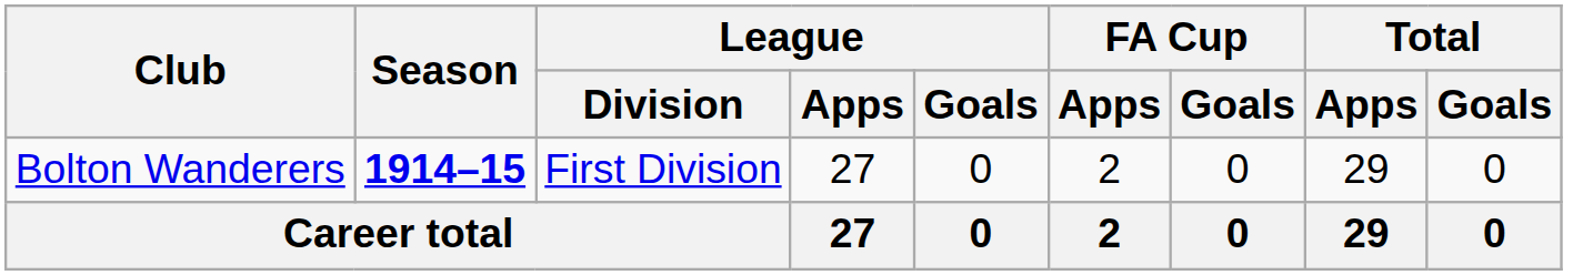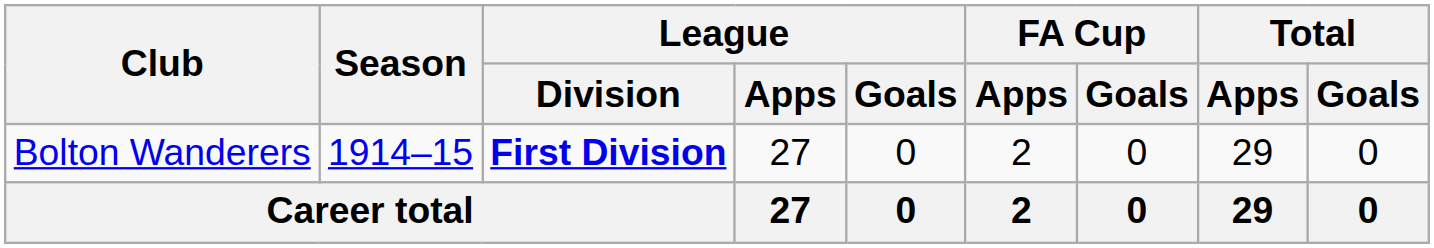Bolton Wanderers | Season: bold -> normal
Bolton Wanderers | League / Division: normal -> bold
